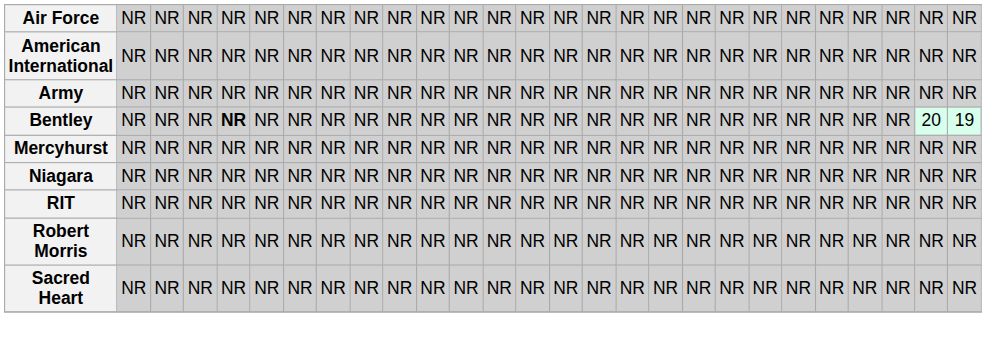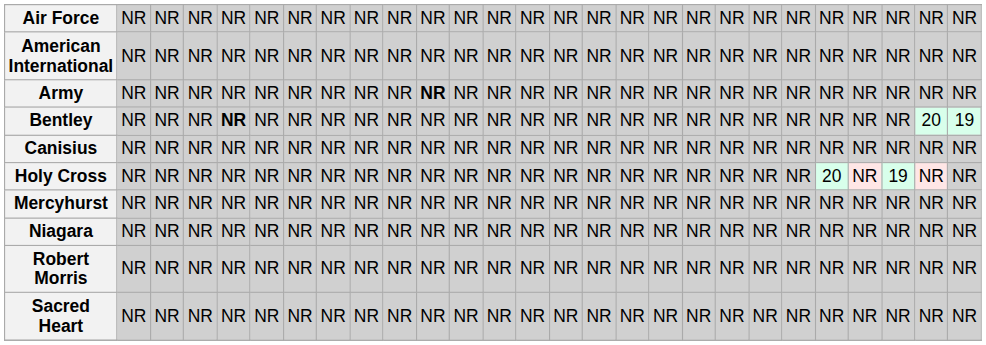Army | column 11: normal -> bold
+ row: Canisius | NR | NR | NR | NR | NR | NR | NR | NR | NR | NR | NR | NR | NR | NR | NR | NR | NR | NR | NR | NR | NR | NR | NR | NR | NR | NR
+ row: Holy Cross | NR | NR | NR | NR | NR | NR | NR | NR | NR | NR | NR | NR | NR | NR | NR | NR | NR | NR | NR | NR | NR | 20 | NR | 19 | NR | NR
- row: RIT | NR | NR | NR | NR | NR | NR | NR | NR | NR | NR | NR | NR | NR | NR | NR | NR | NR | NR | NR | NR | NR | NR | NR | NR | NR | NR
